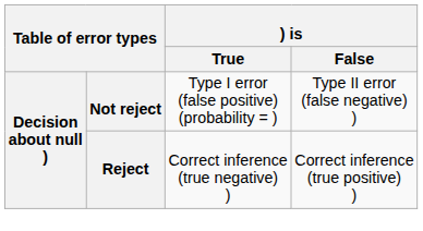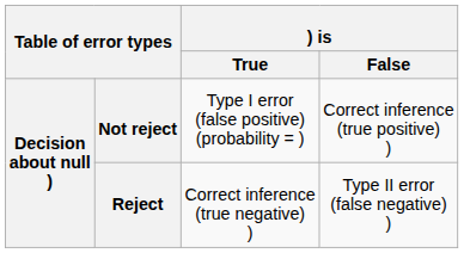Not reject | ) is / False: Type II error (false negative) ) -> Correct inference (true positive) )
Reject | ) is / False: Correct inference (true positive) ) -> Type II error (false negative) )
